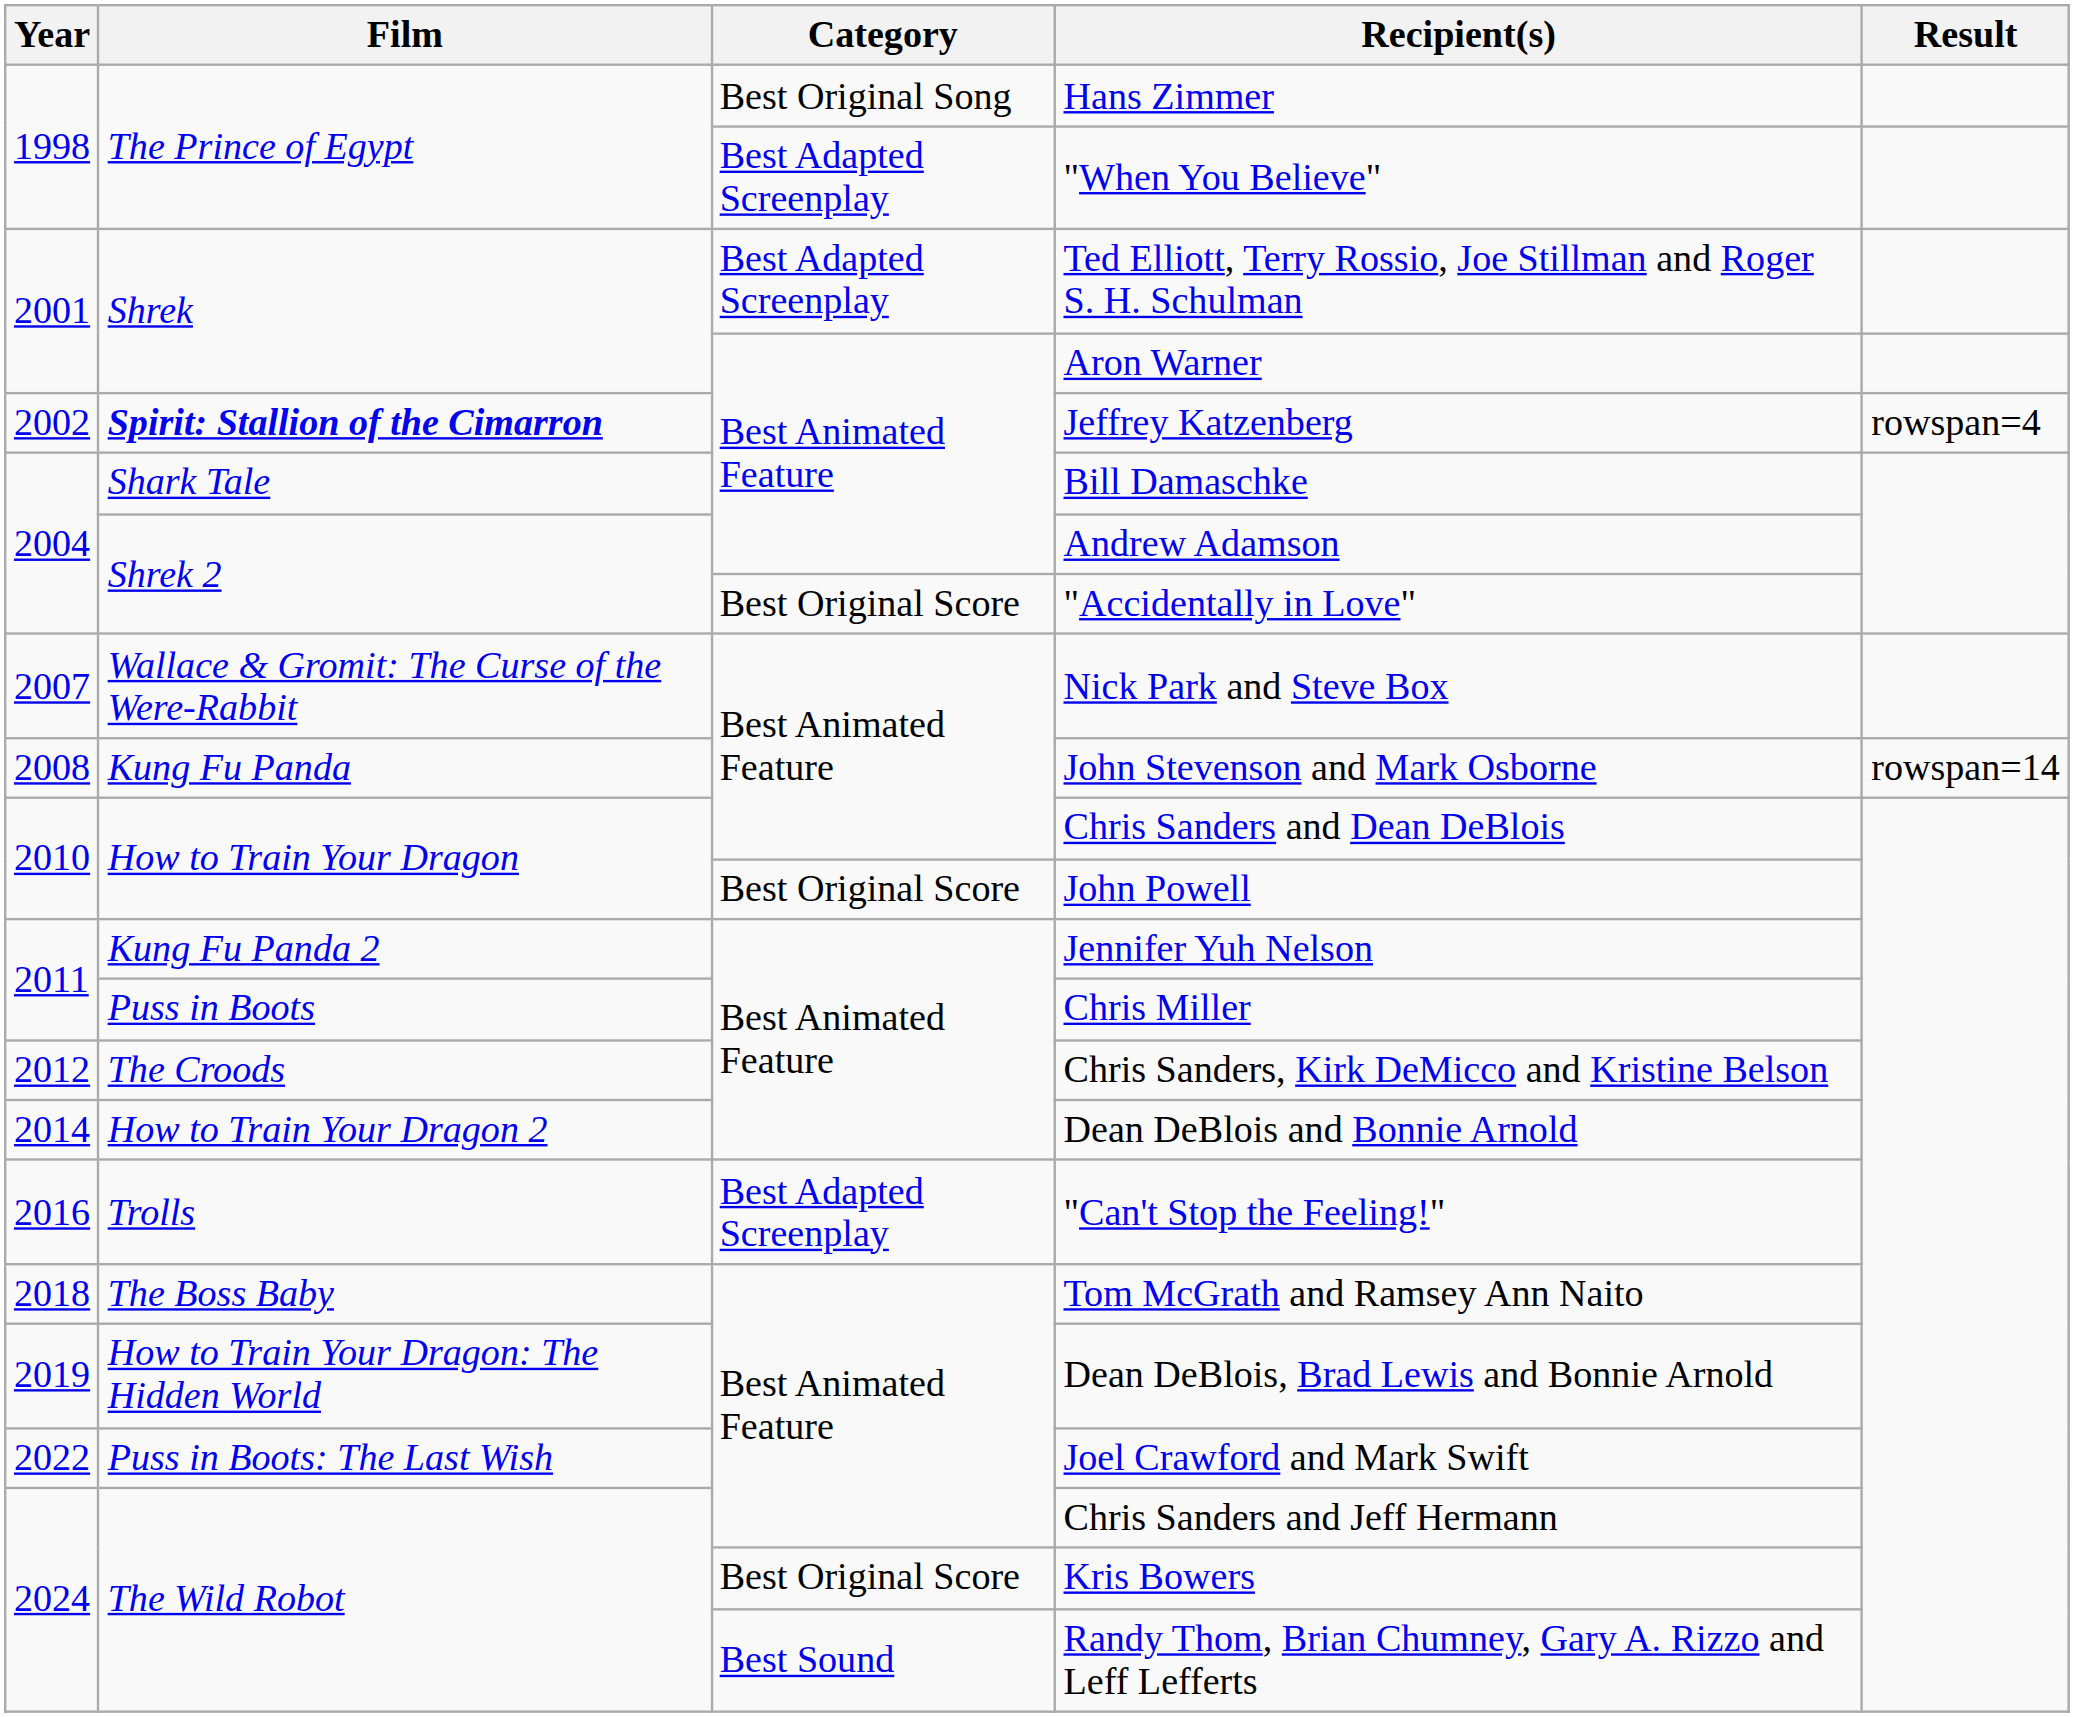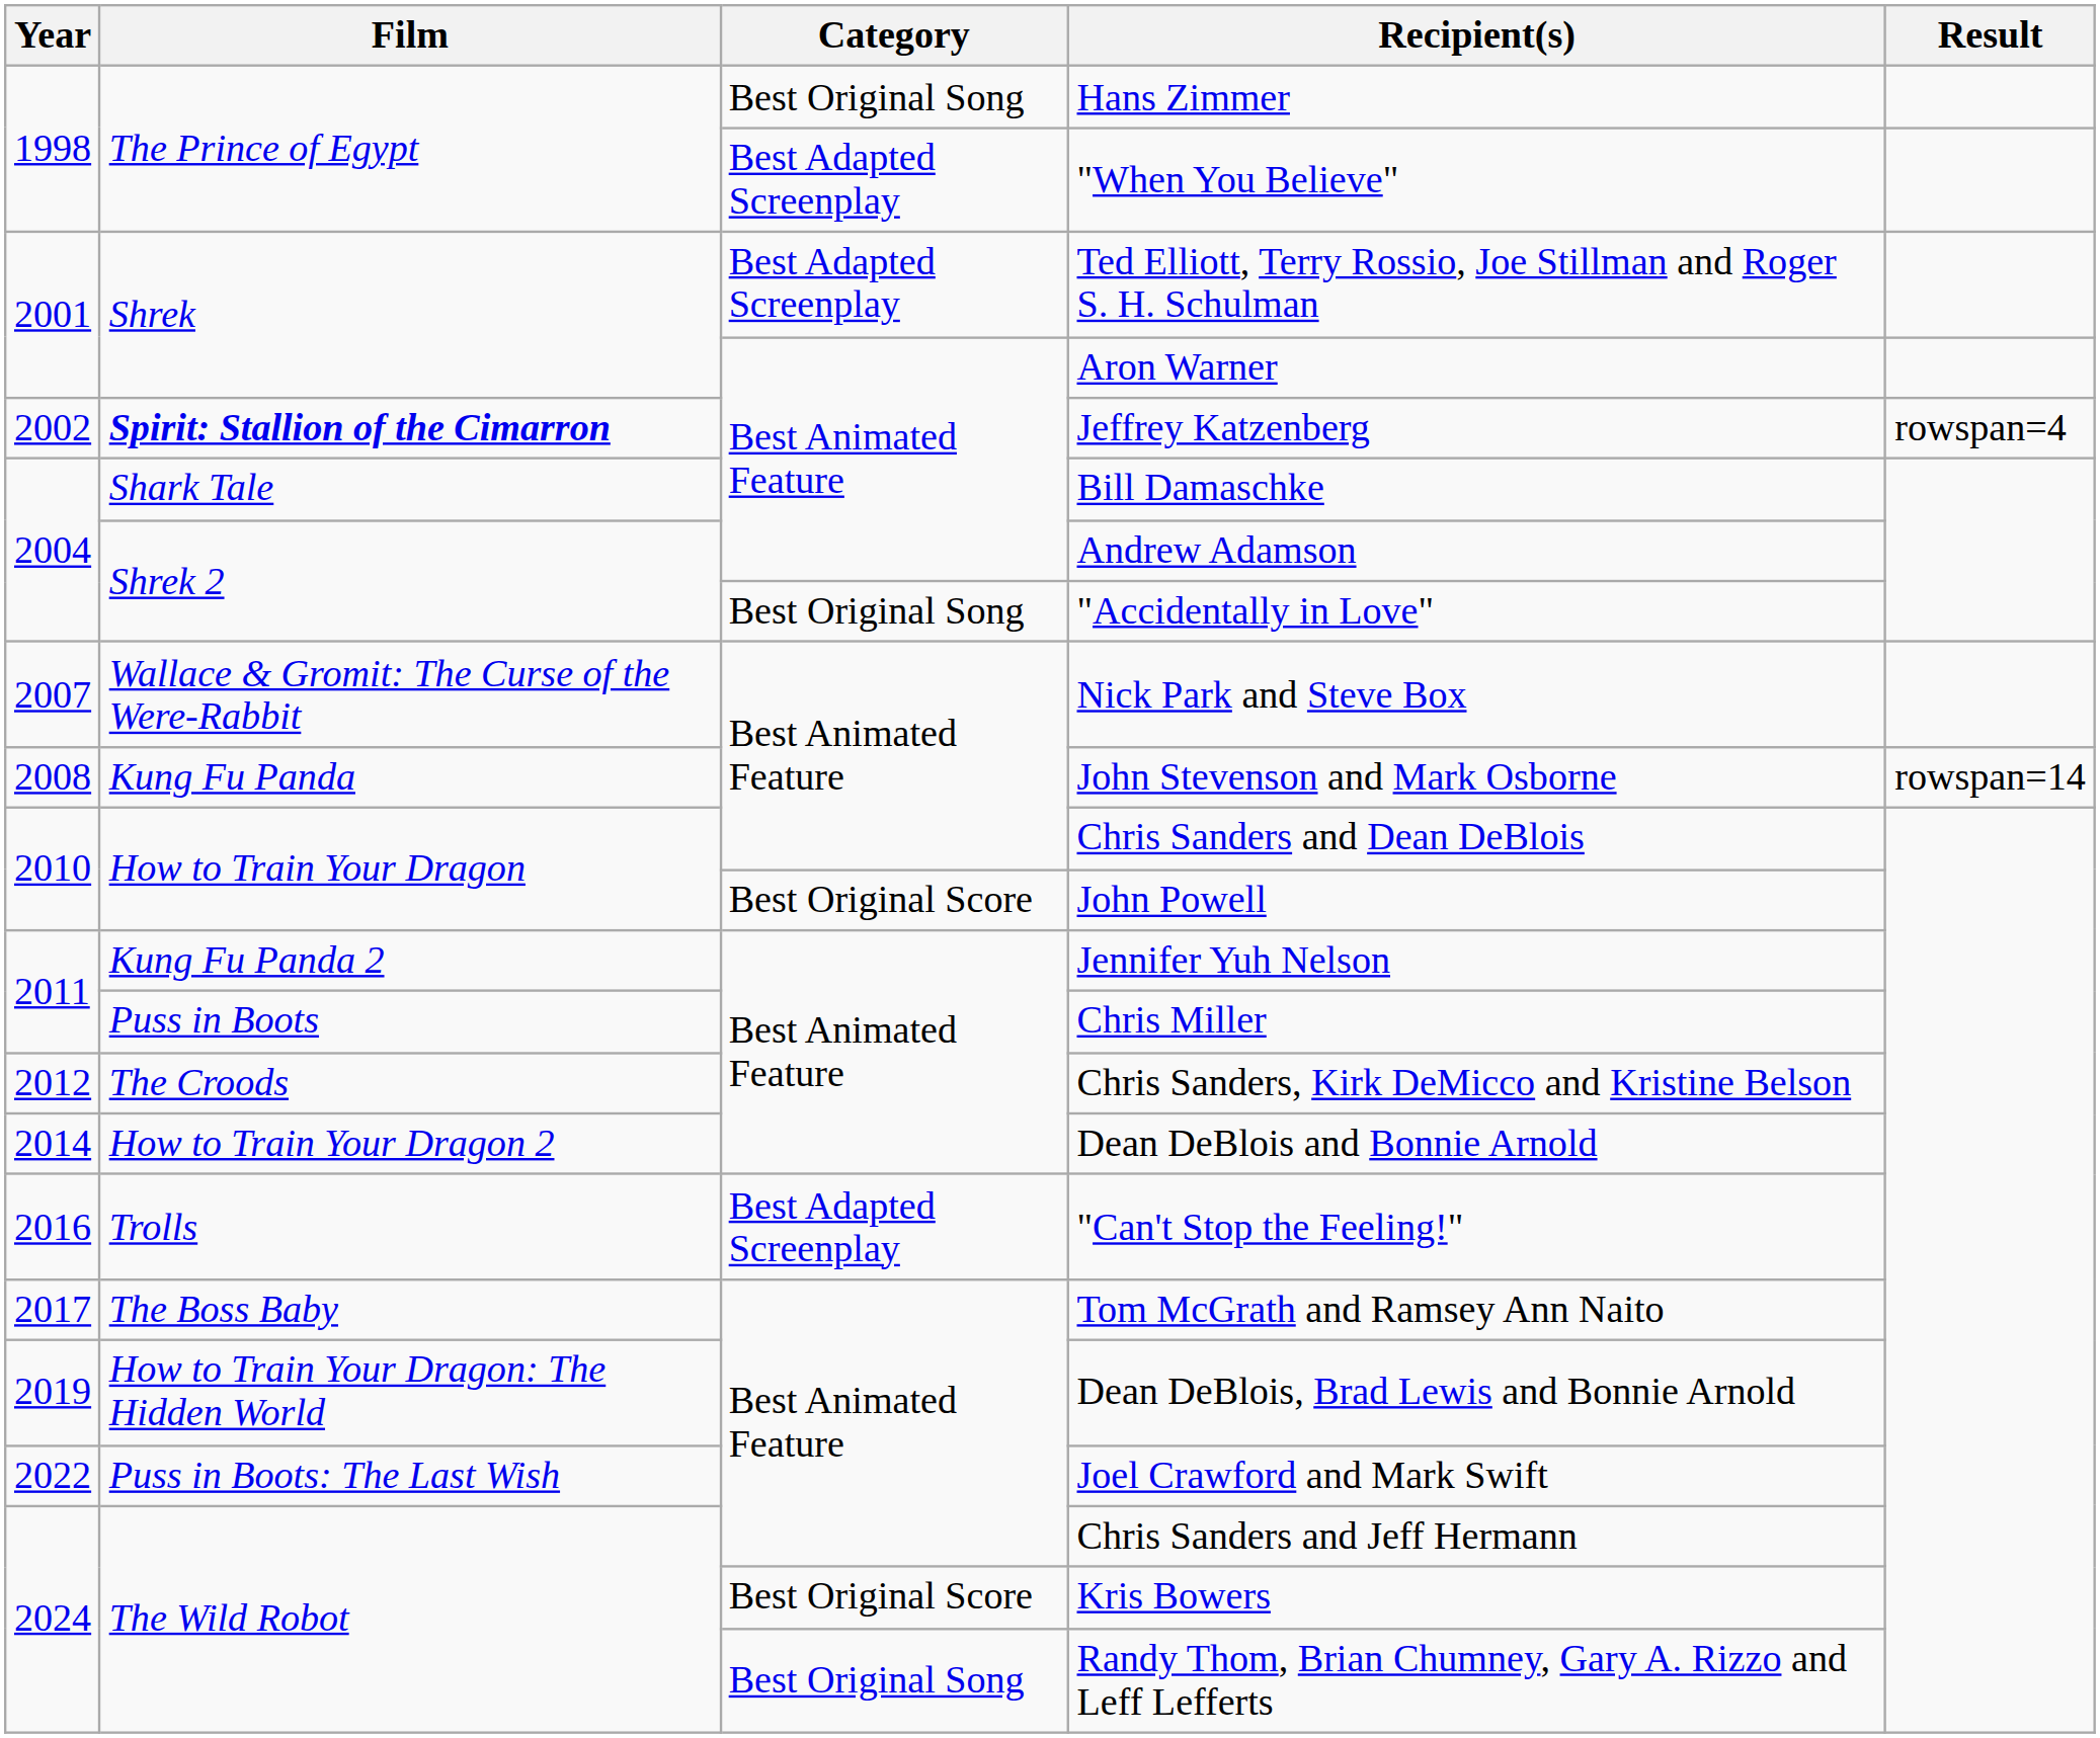"Accidentally in Love" | Category: Best Original Score -> Best Original Song
Tom McGrath and Ramsey Ann Naito | Year: 2018 -> 2017
Randy Thom, Brian Chumney, Gary A. Rizzo and Leff Lefferts | Category: Best Sound -> Best Original Song
